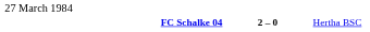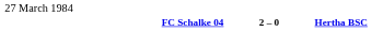FC Schalke 04 | column 3: normal -> bold
